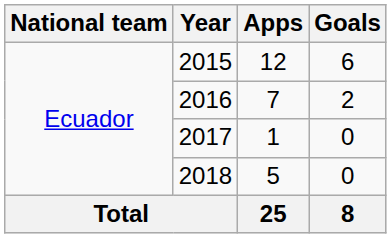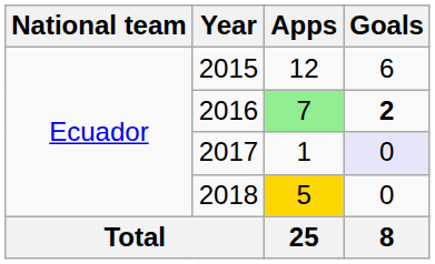2016 | Apps: no background -> lightgreen background
2016 | Goals: normal -> bold
2017 | Goals: no background -> lavender background
2018 | Apps: no background -> gold background
